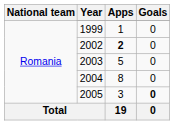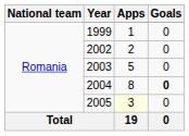2002 | Apps: bold -> normal
2004 | Goals: normal -> bold
2005 | Apps: no background -> lightyellow background
2005 | Goals: bold -> normal
